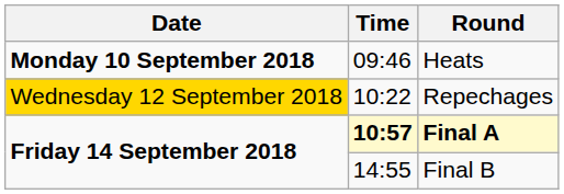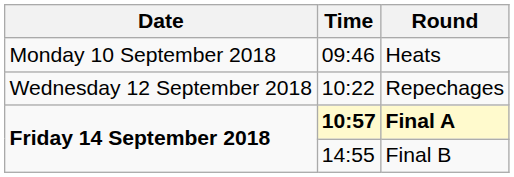Heats | Date: bold -> normal
Repechages | Date: gold background -> no background
